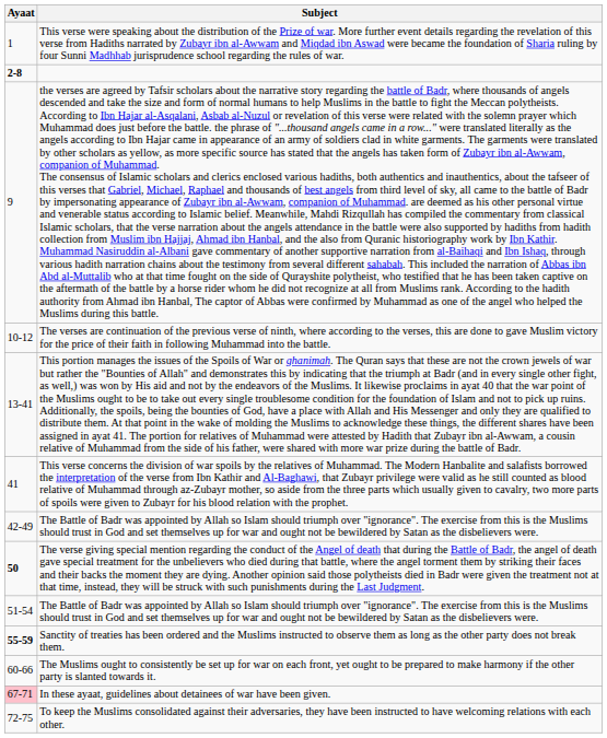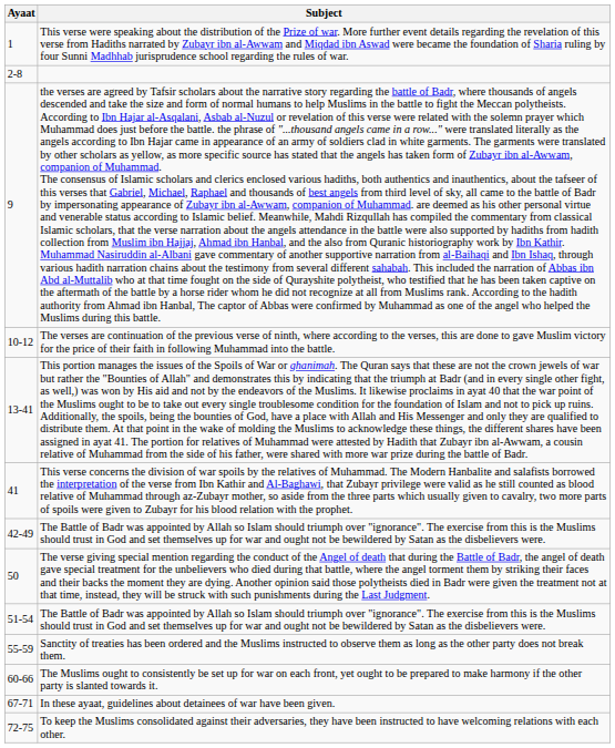row 3 | Ayaat: bold -> normal
row 9 | Ayaat: bold -> normal
row 11 | Ayaat: bold -> normal
row 13 | Ayaat: pink background -> no background
